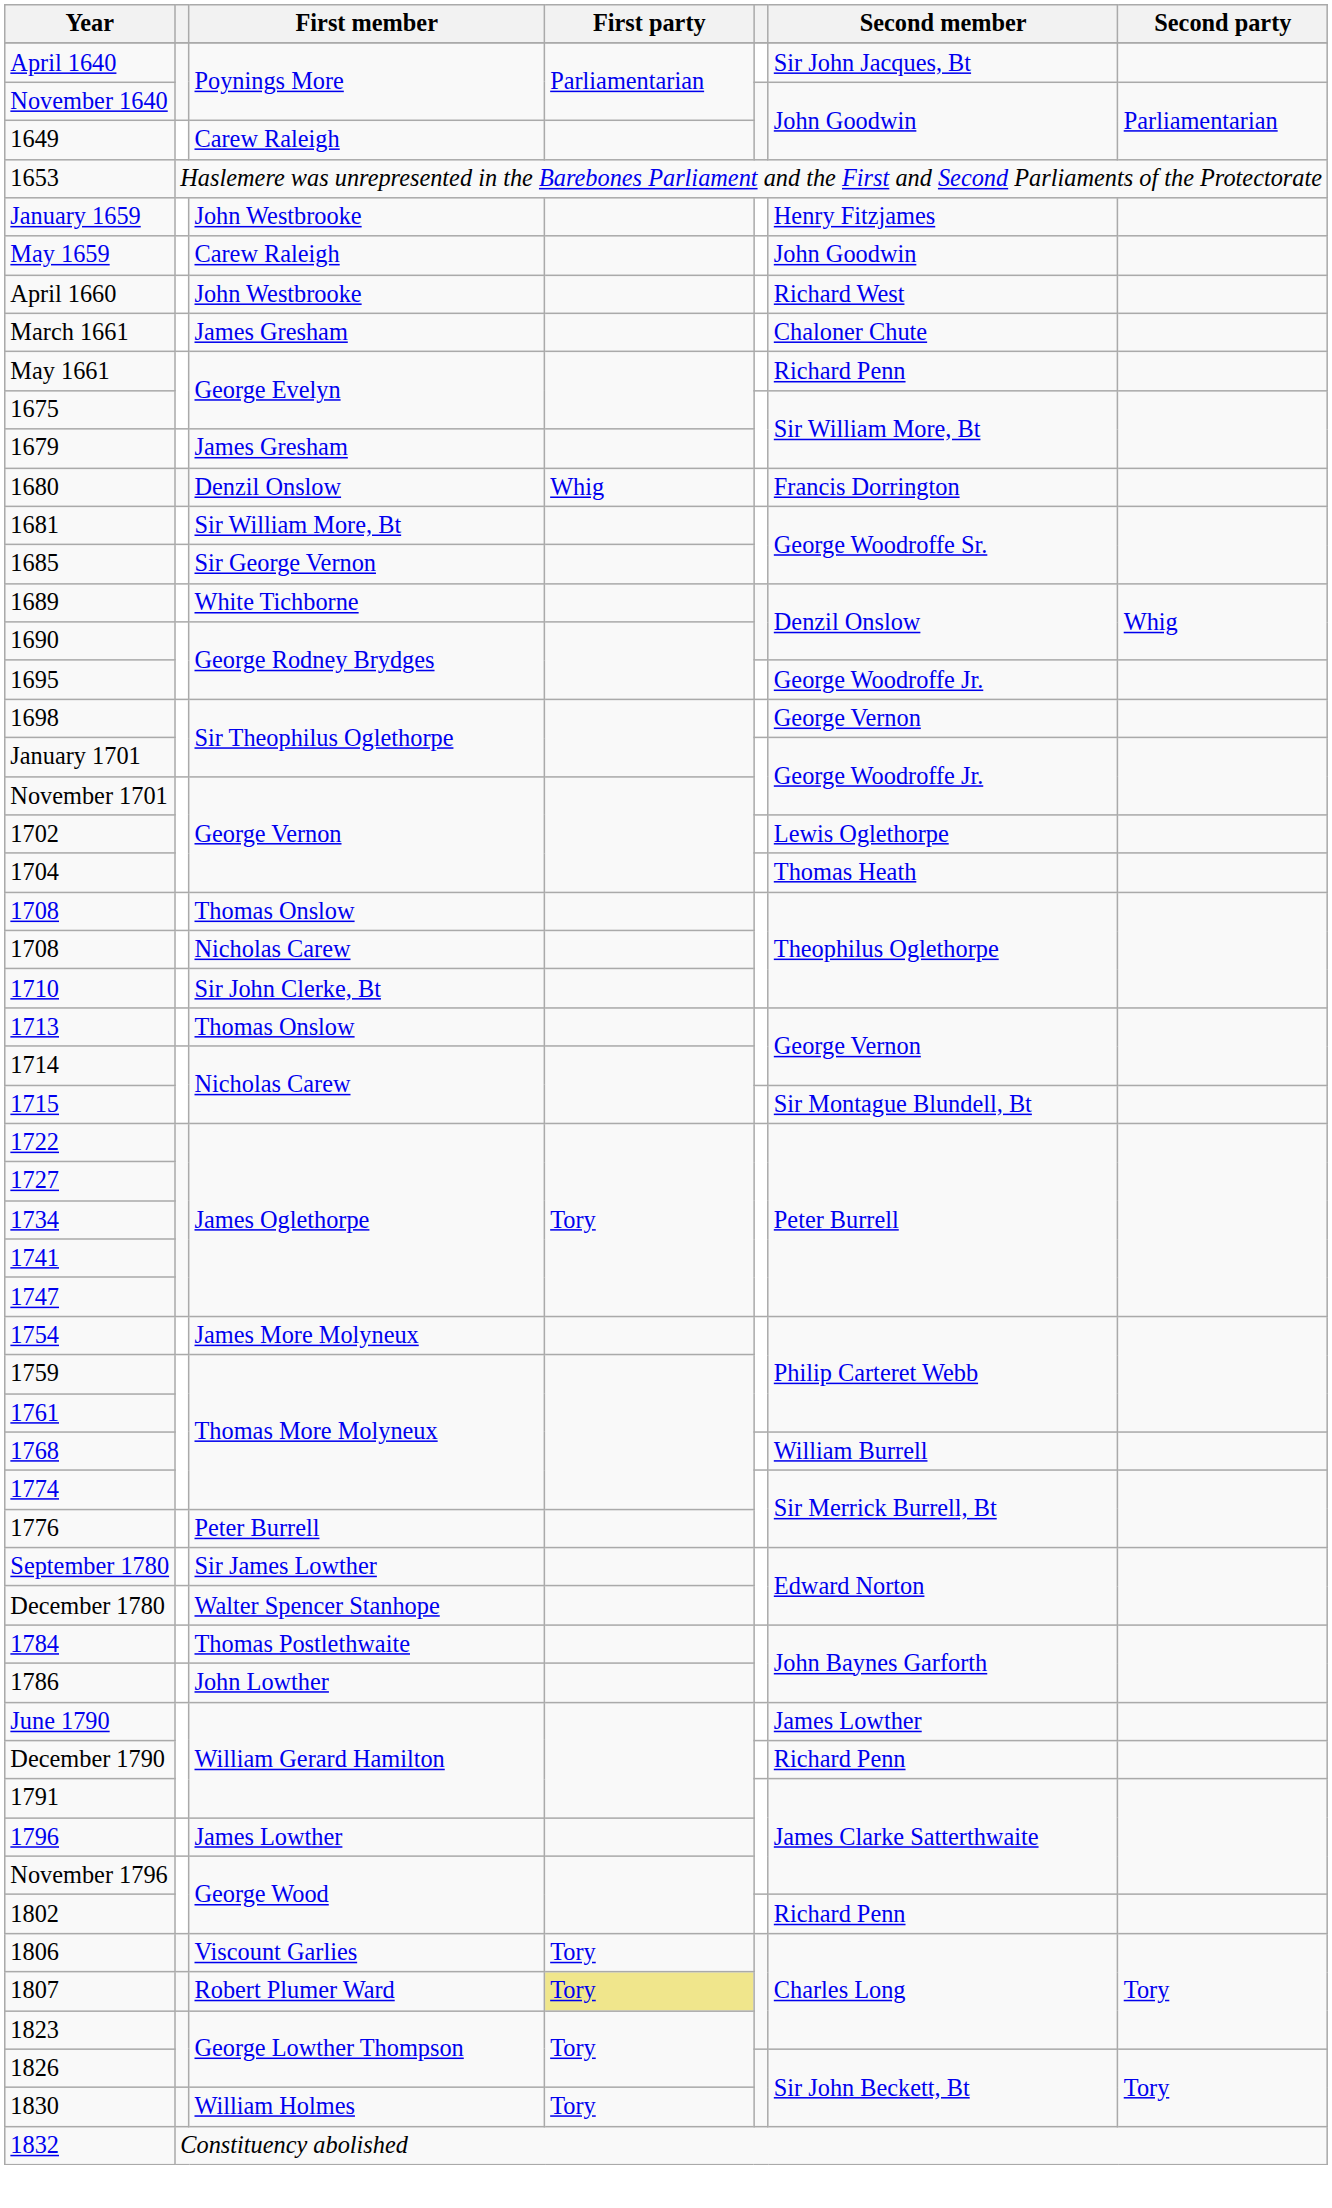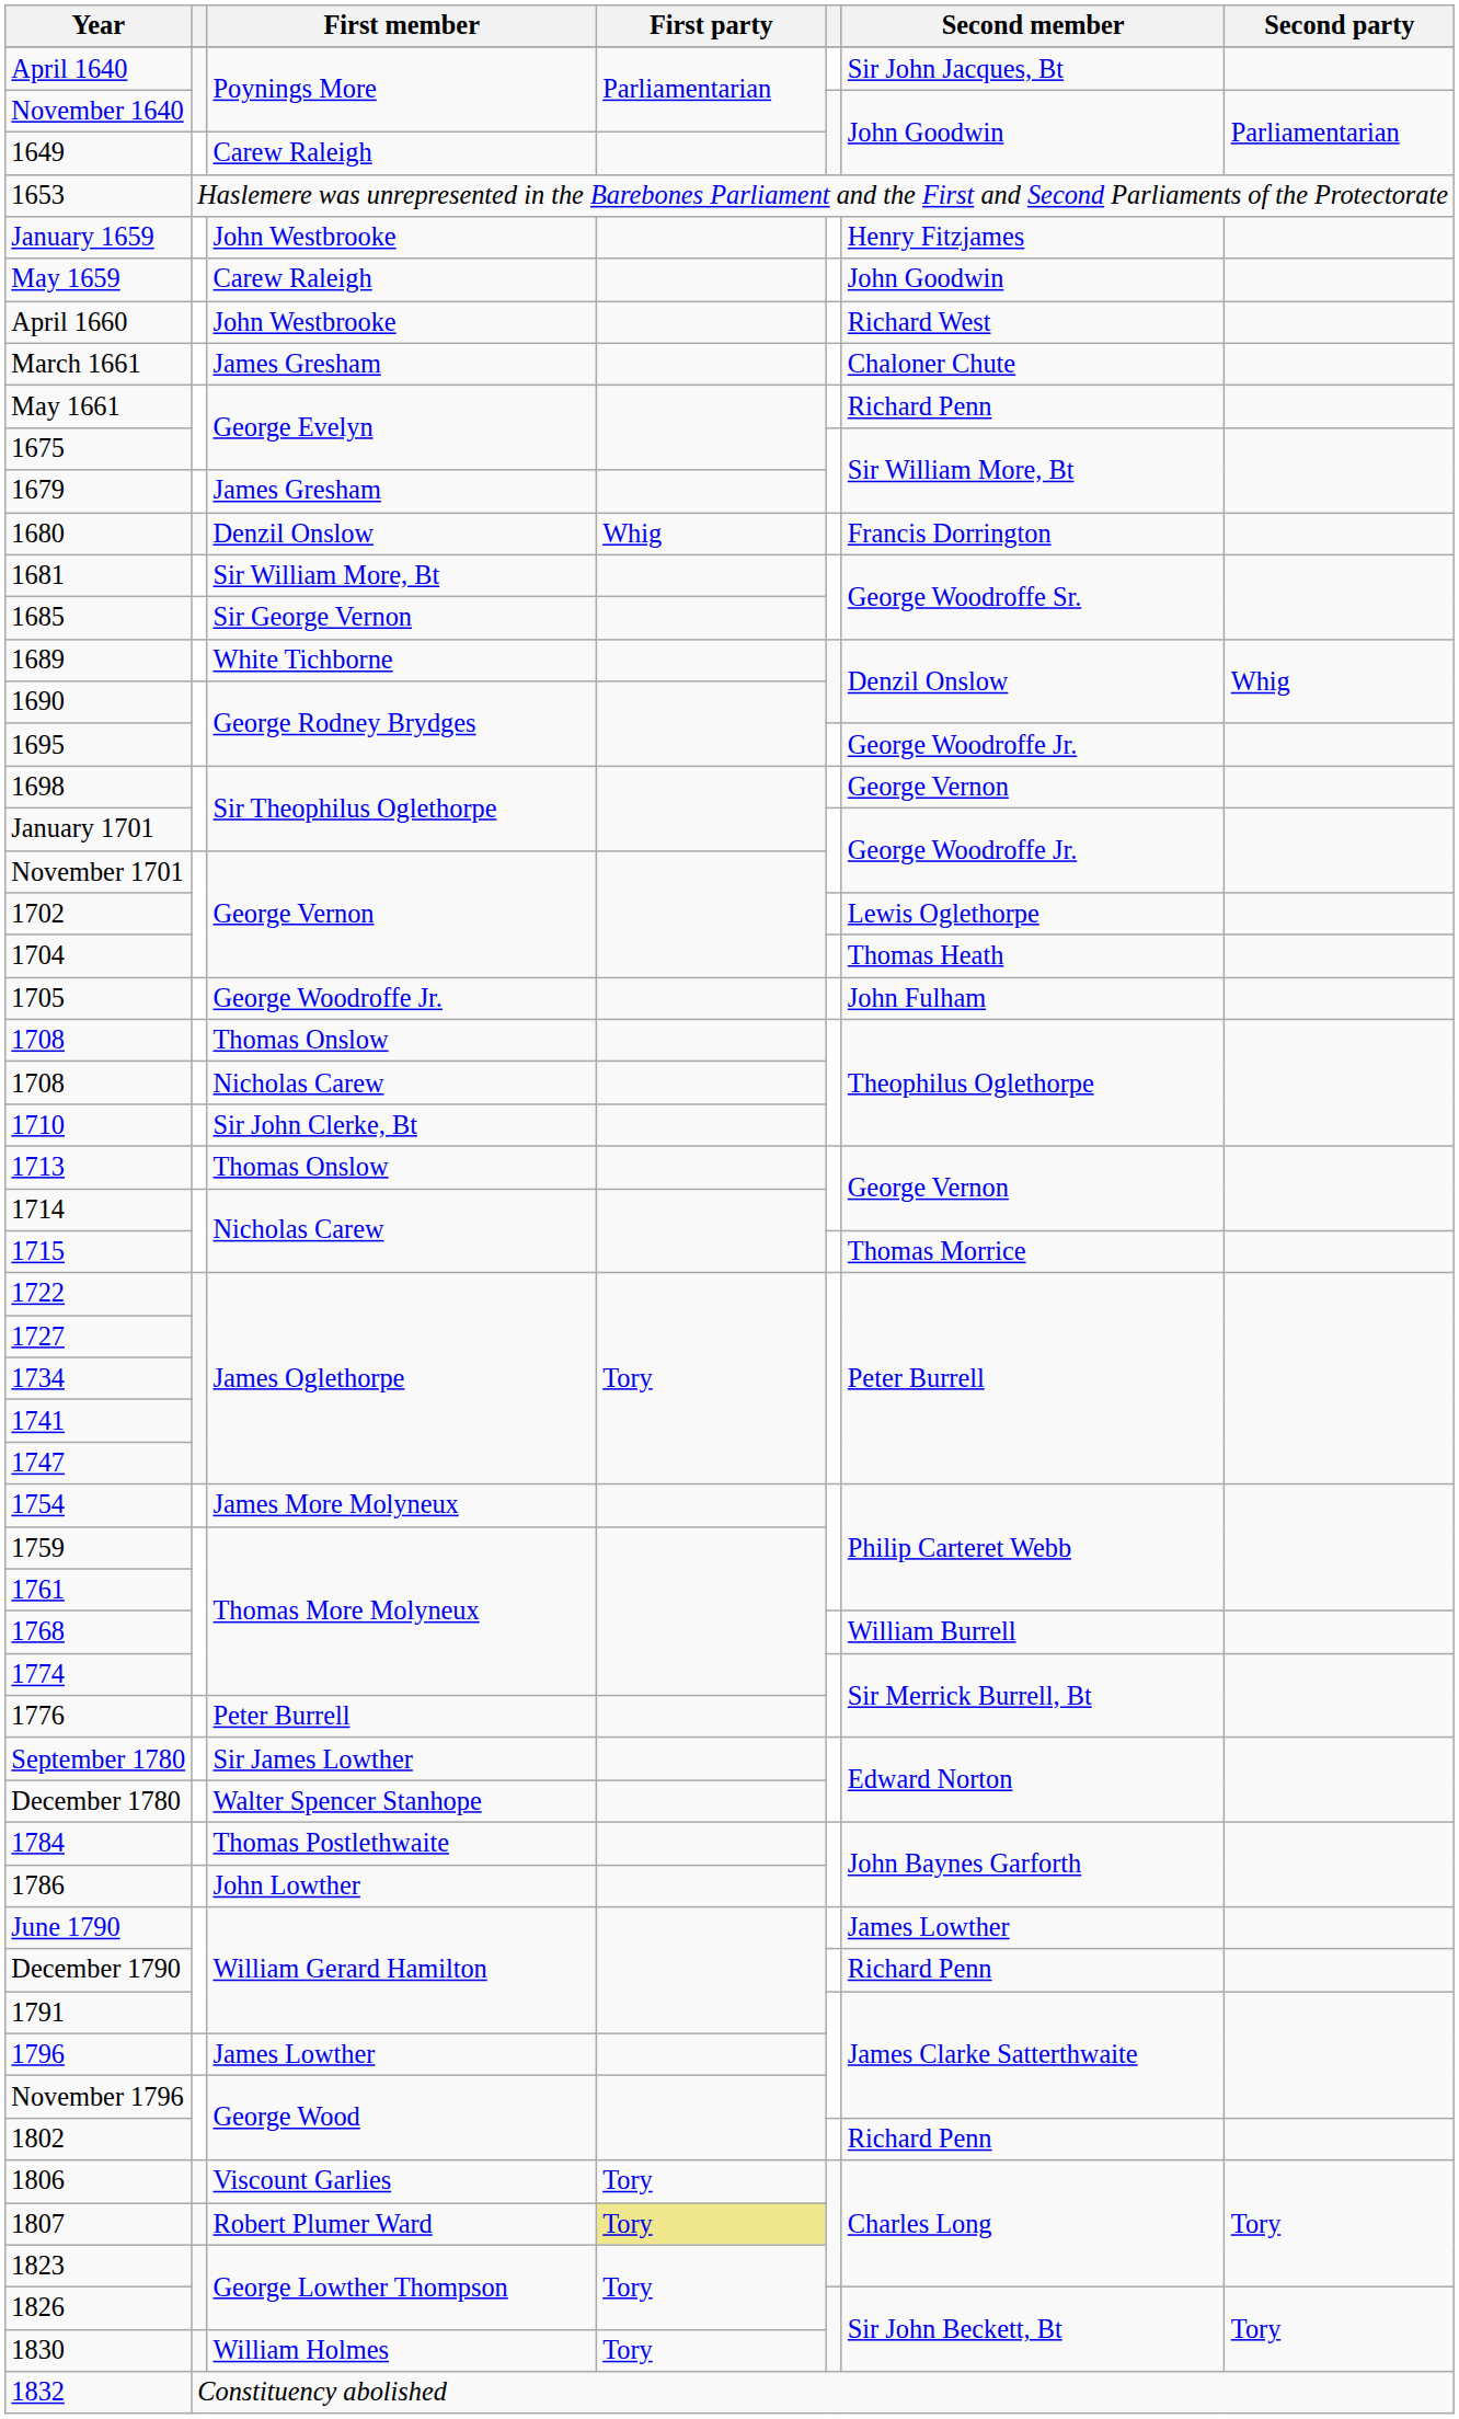+ row: 1705 | George Woodroffe Jr. | John Fulham
1715 | Second member: Sir Montague Blundell, Bt -> Thomas Morrice
